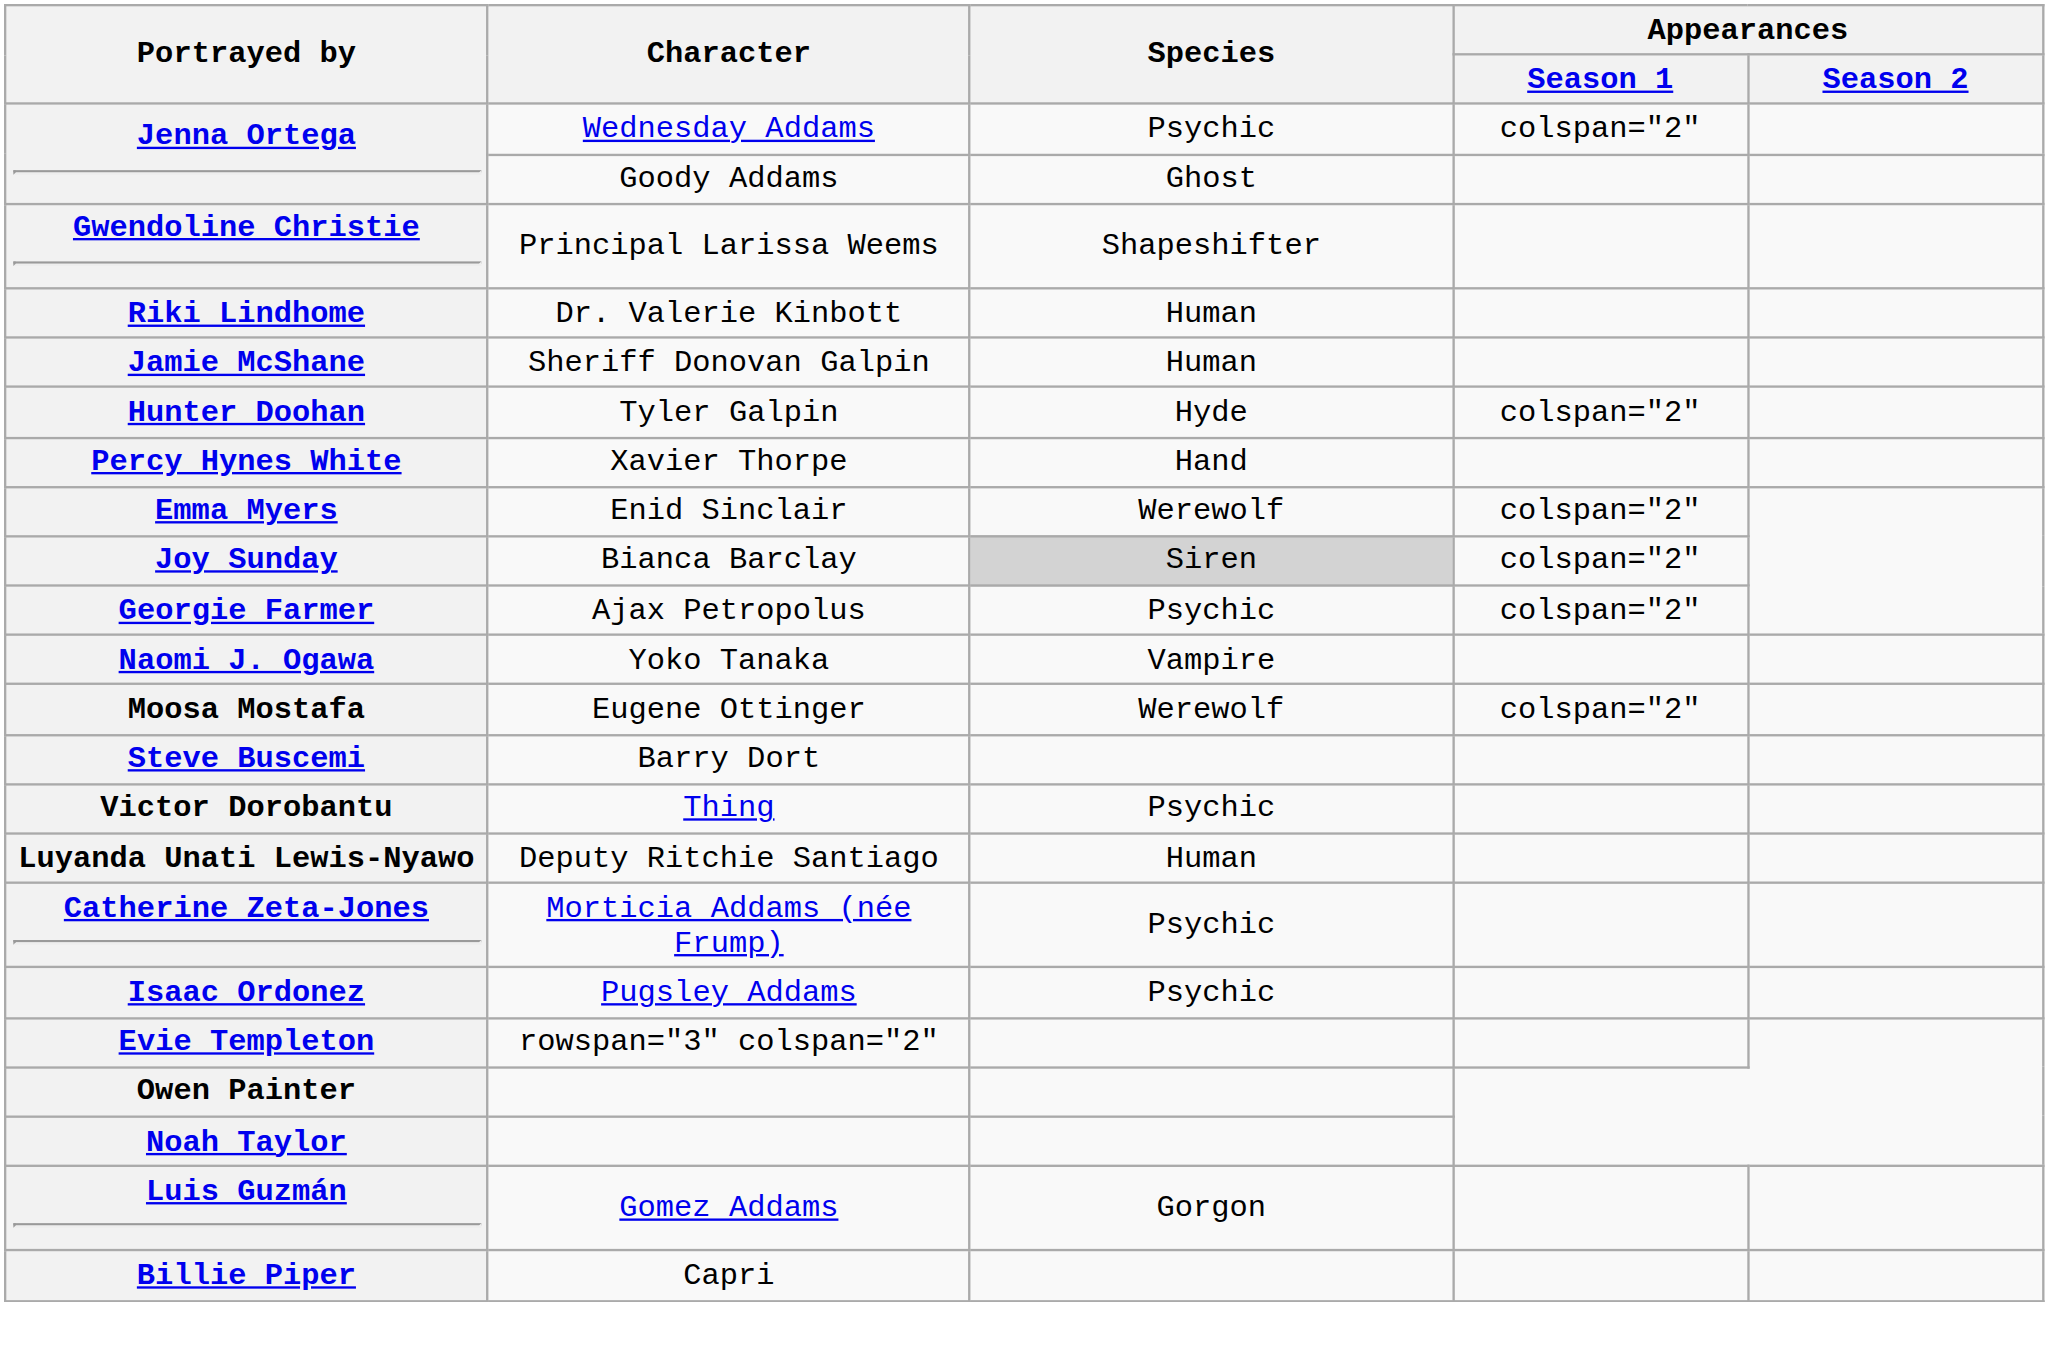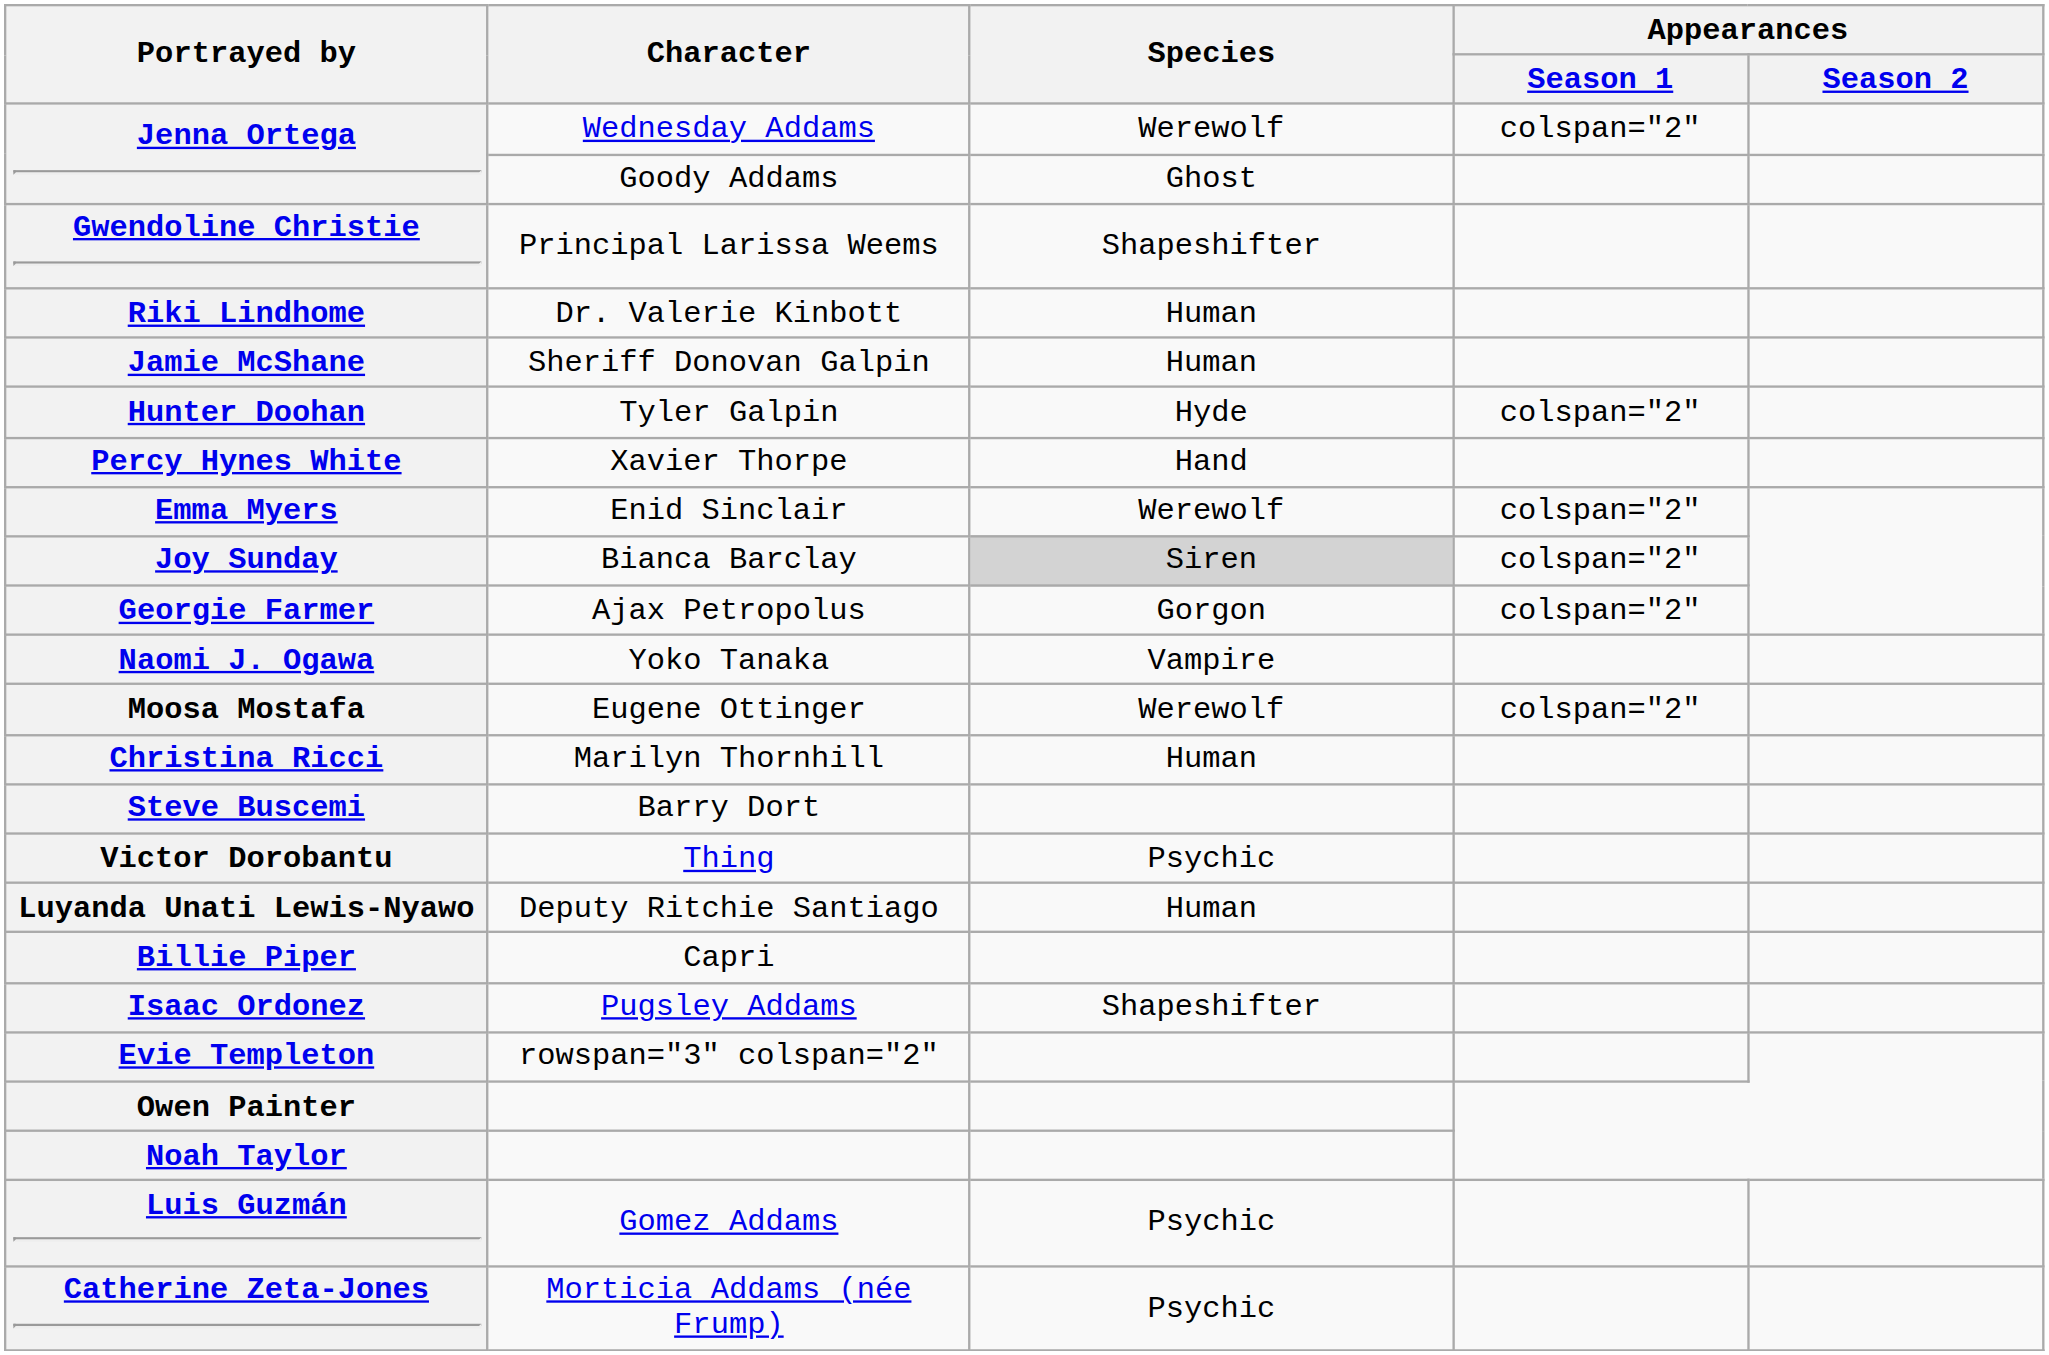Jenna Ortega / Wednesday Addams | Species: Psychic -> Werewolf
Georgie Farmer | Species: Psychic -> Gorgon
+ row: Christina Ricci | Marilyn Thornhill | Human
rows swapped: Billie Piper <-> Catherine Zeta-Jones
Isaac Ordonez | Species: Psychic -> Shapeshifter
Luis Guzmán | Species: Gorgon -> Psychic
